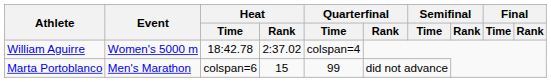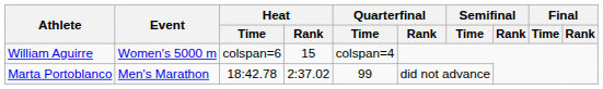William Aguirre | Heat / Time: 18:42.78 -> colspan=6
William Aguirre | Heat / Rank: 2:37.02 -> 15
Marta Portoblanco | Heat / Time: colspan=6 -> 18:42.78
Marta Portoblanco | Heat / Rank: 15 -> 2:37.02
